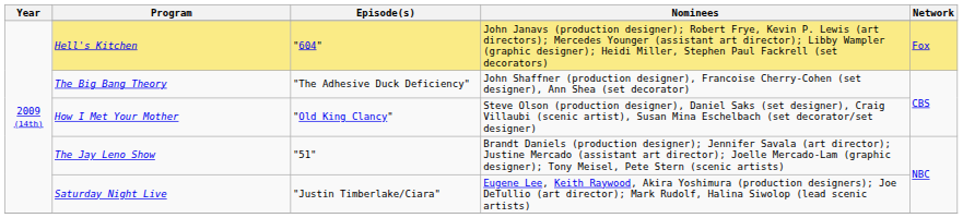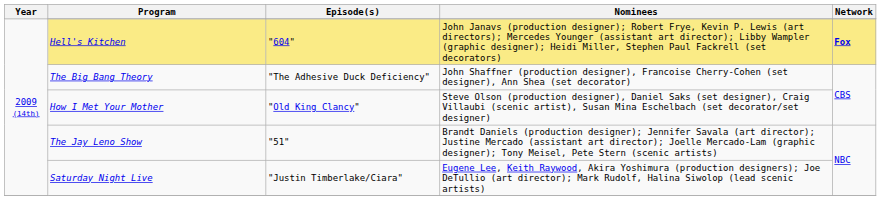Hell's Kitchen | Network: normal -> bold
